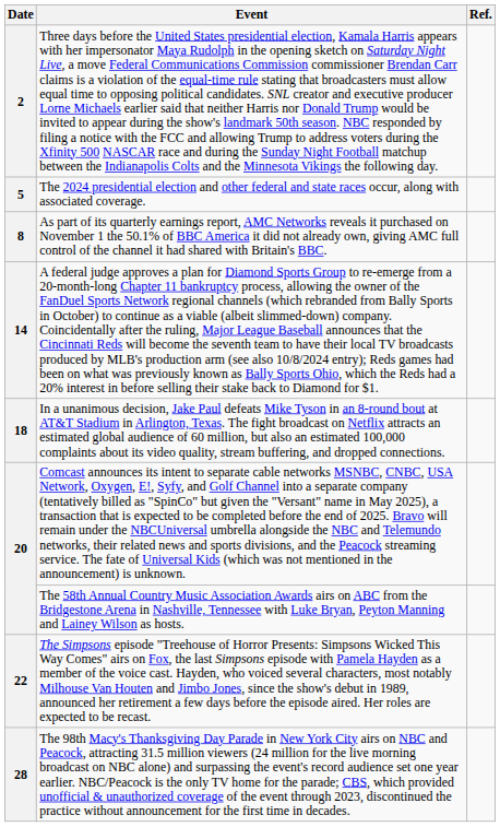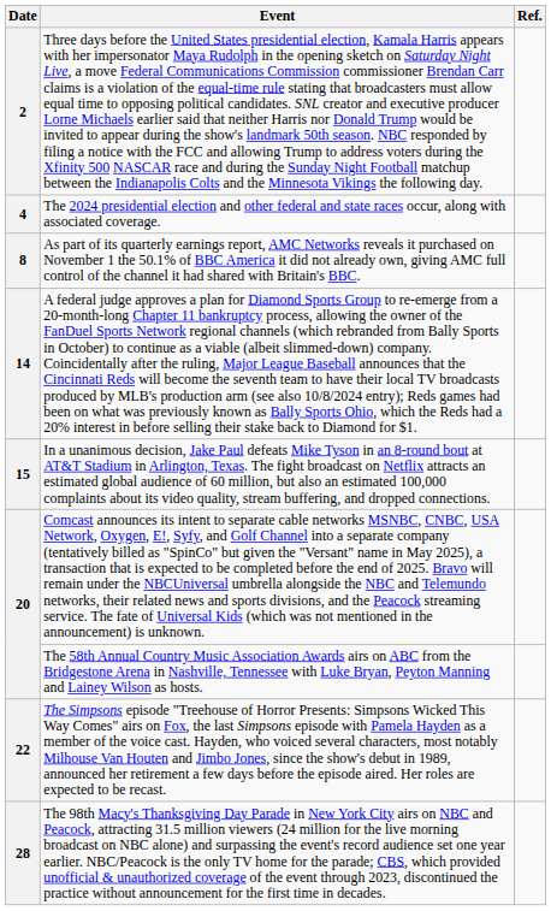row 3 | Date: 5 -> 4
row 6 | Date: 18 -> 15
